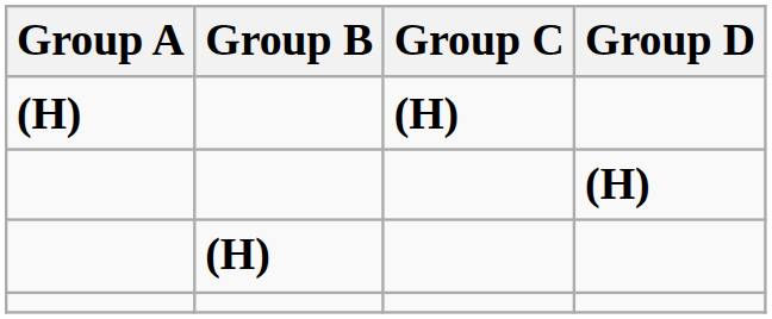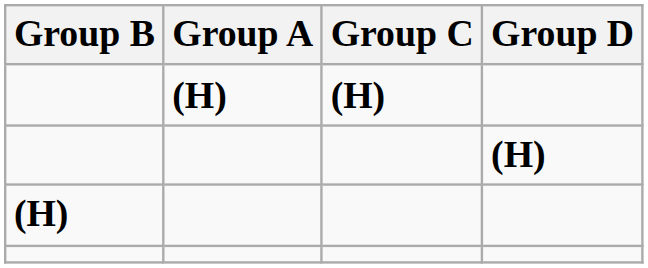columns swapped: Group A <-> Group B
